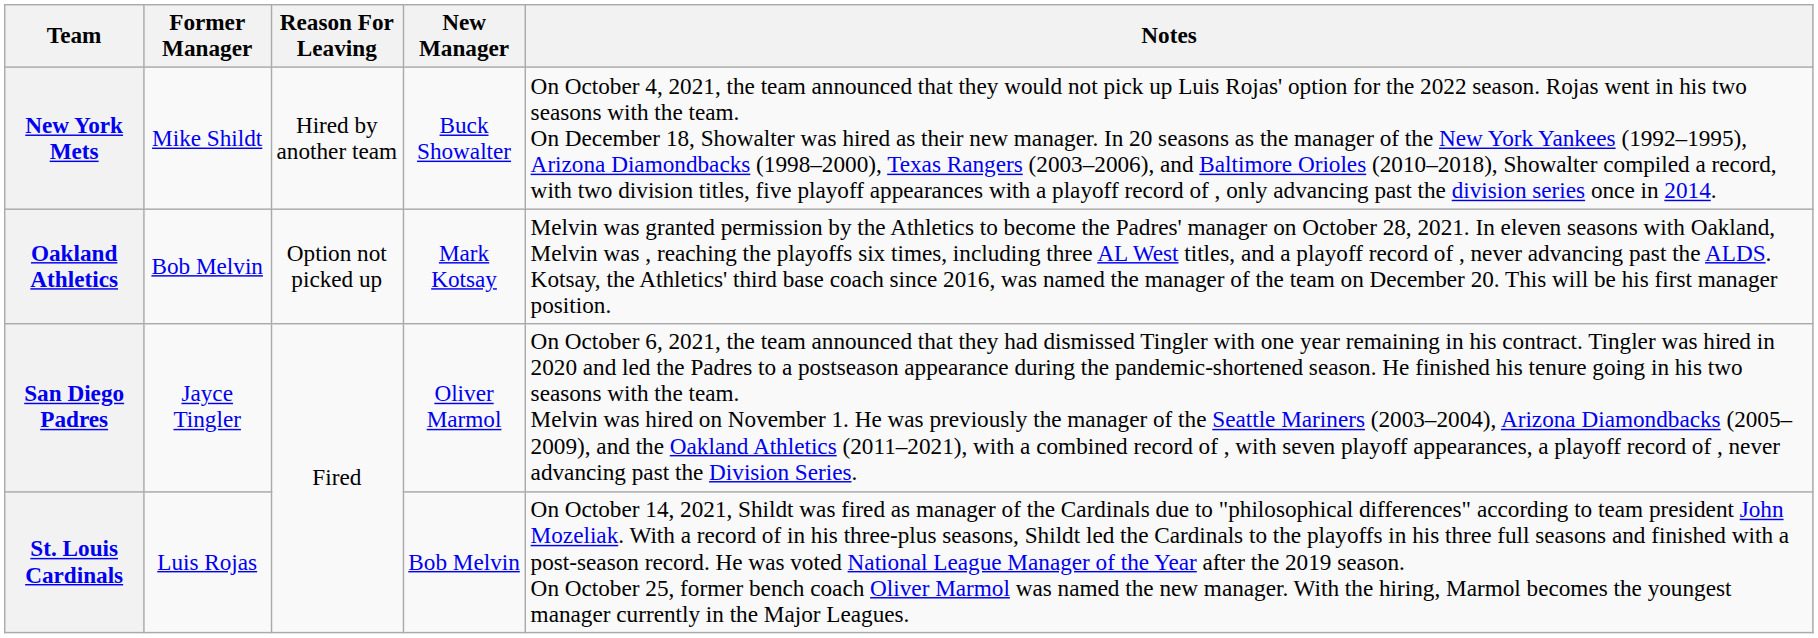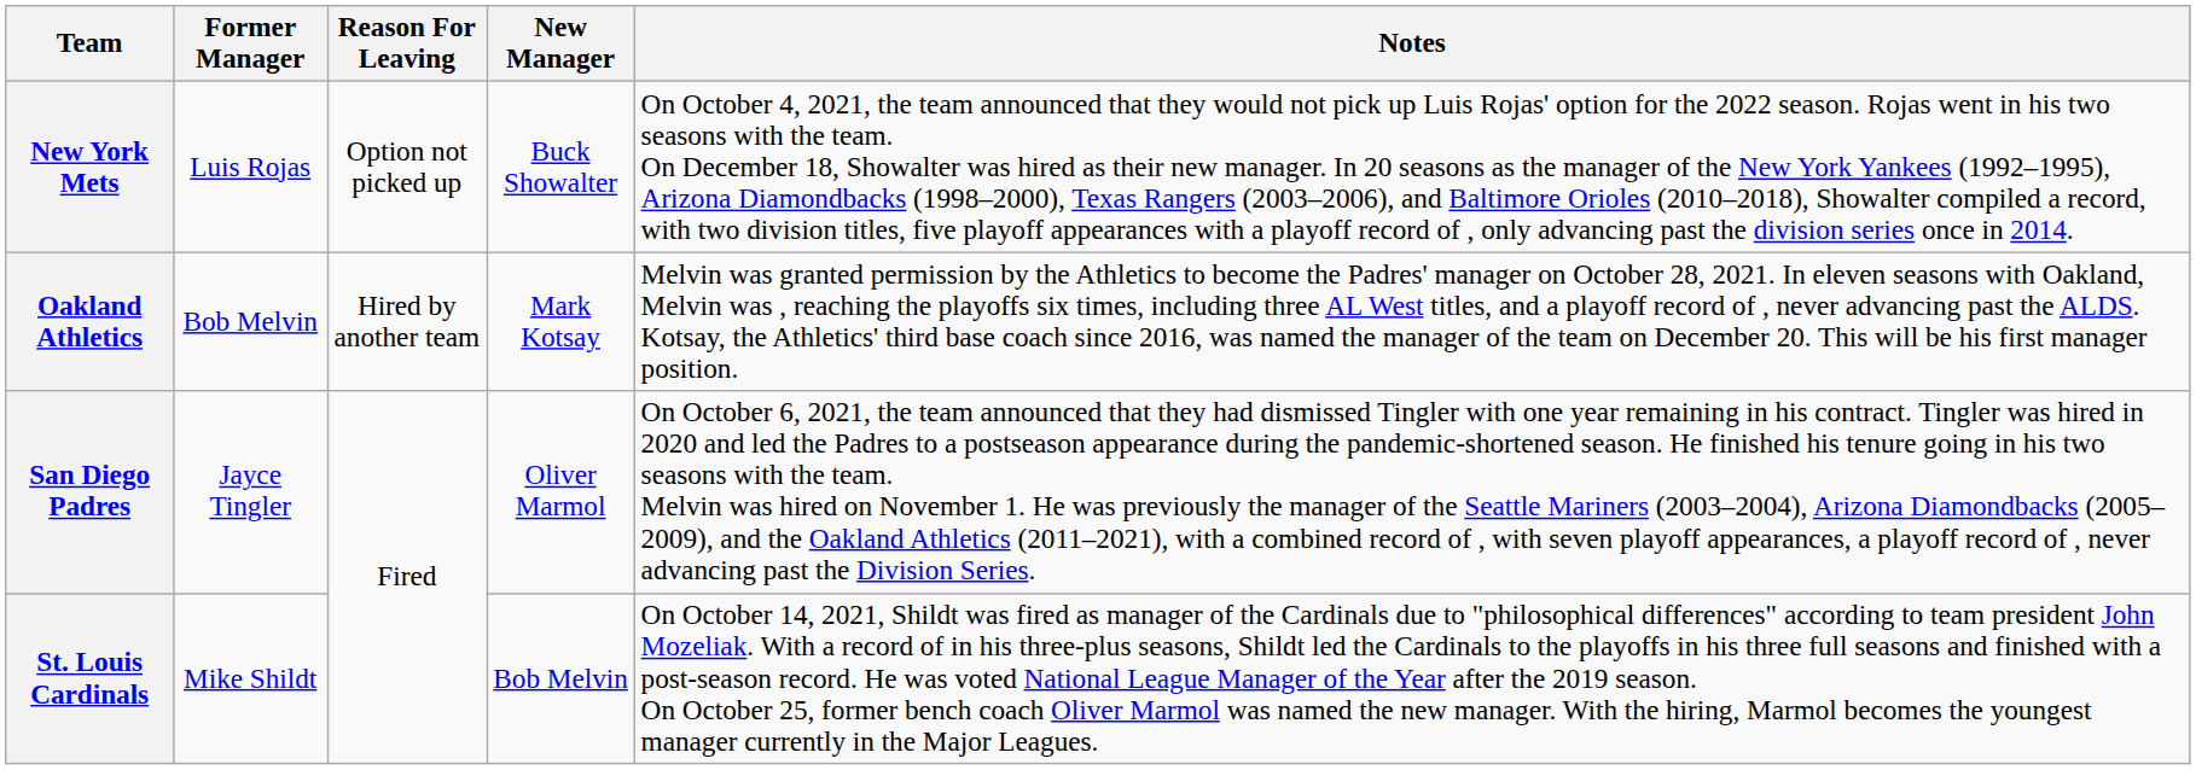New York Mets | Former Manager: Mike Shildt -> Luis Rojas
New York Mets | Reason For Leaving: Hired by another team -> Option not picked up
Oakland Athletics | Reason For Leaving: Option not picked up -> Hired by another team
St. Louis Cardinals | Former Manager: Luis Rojas -> Mike Shildt
